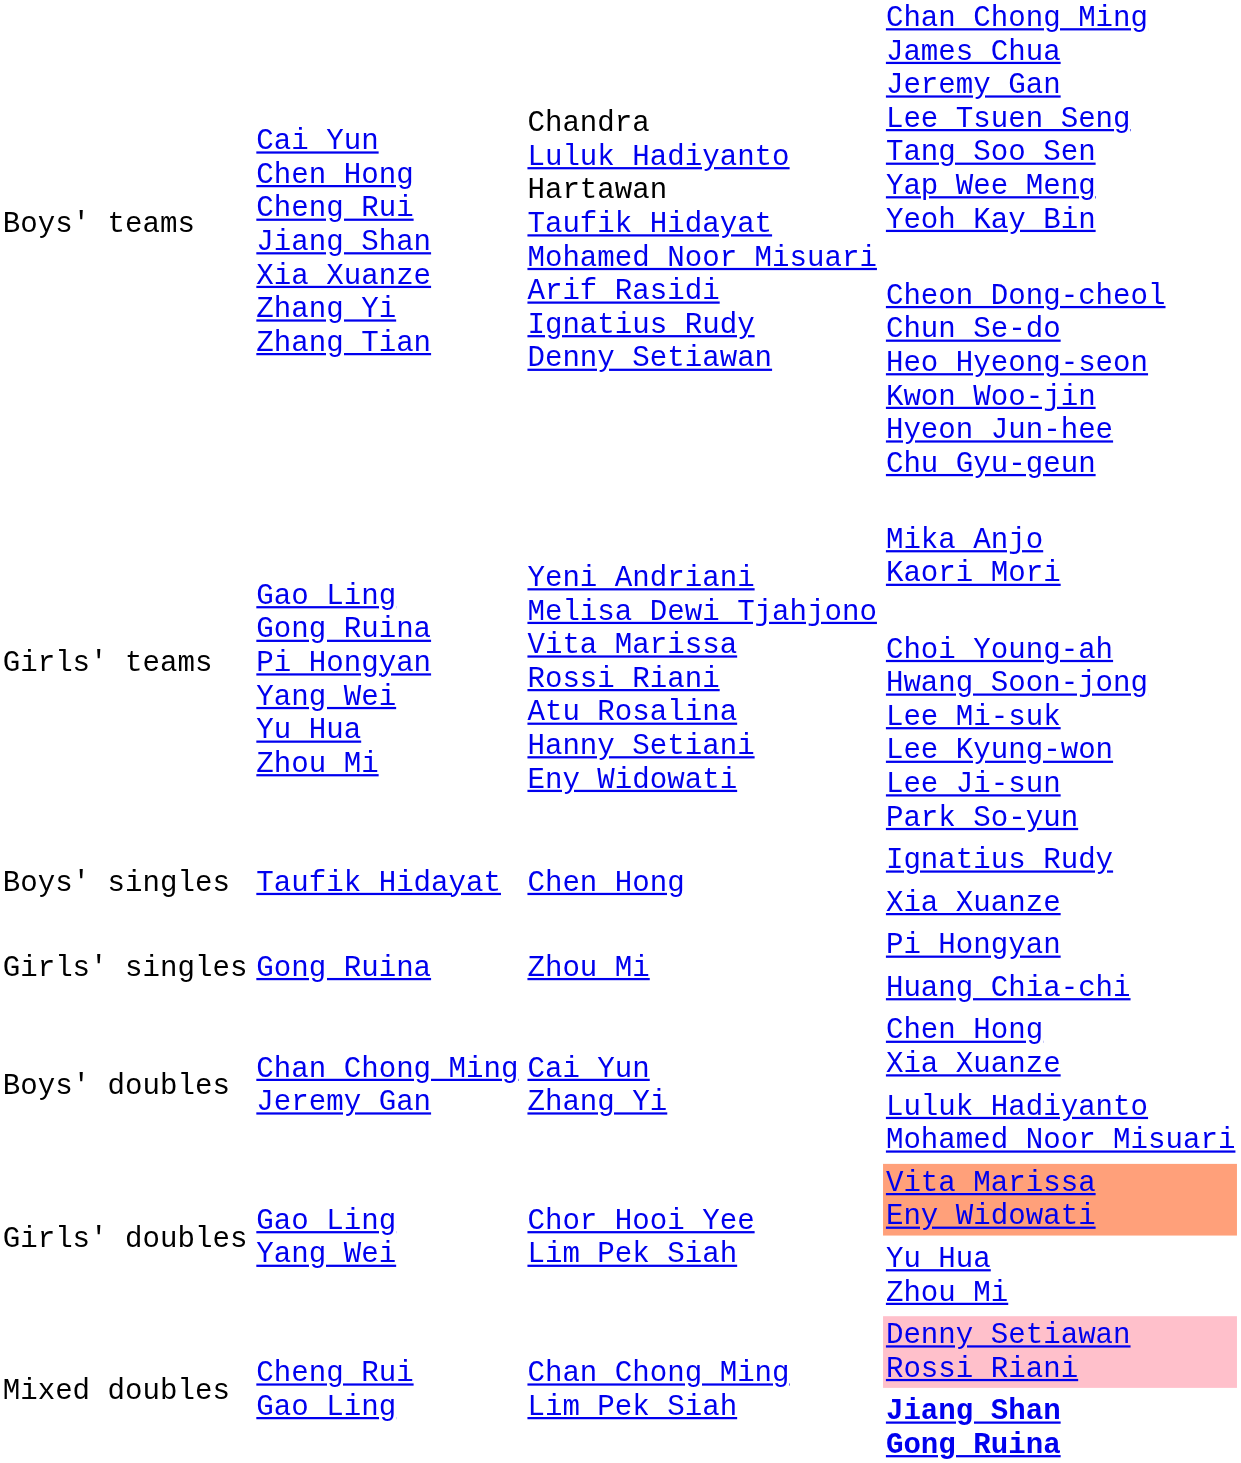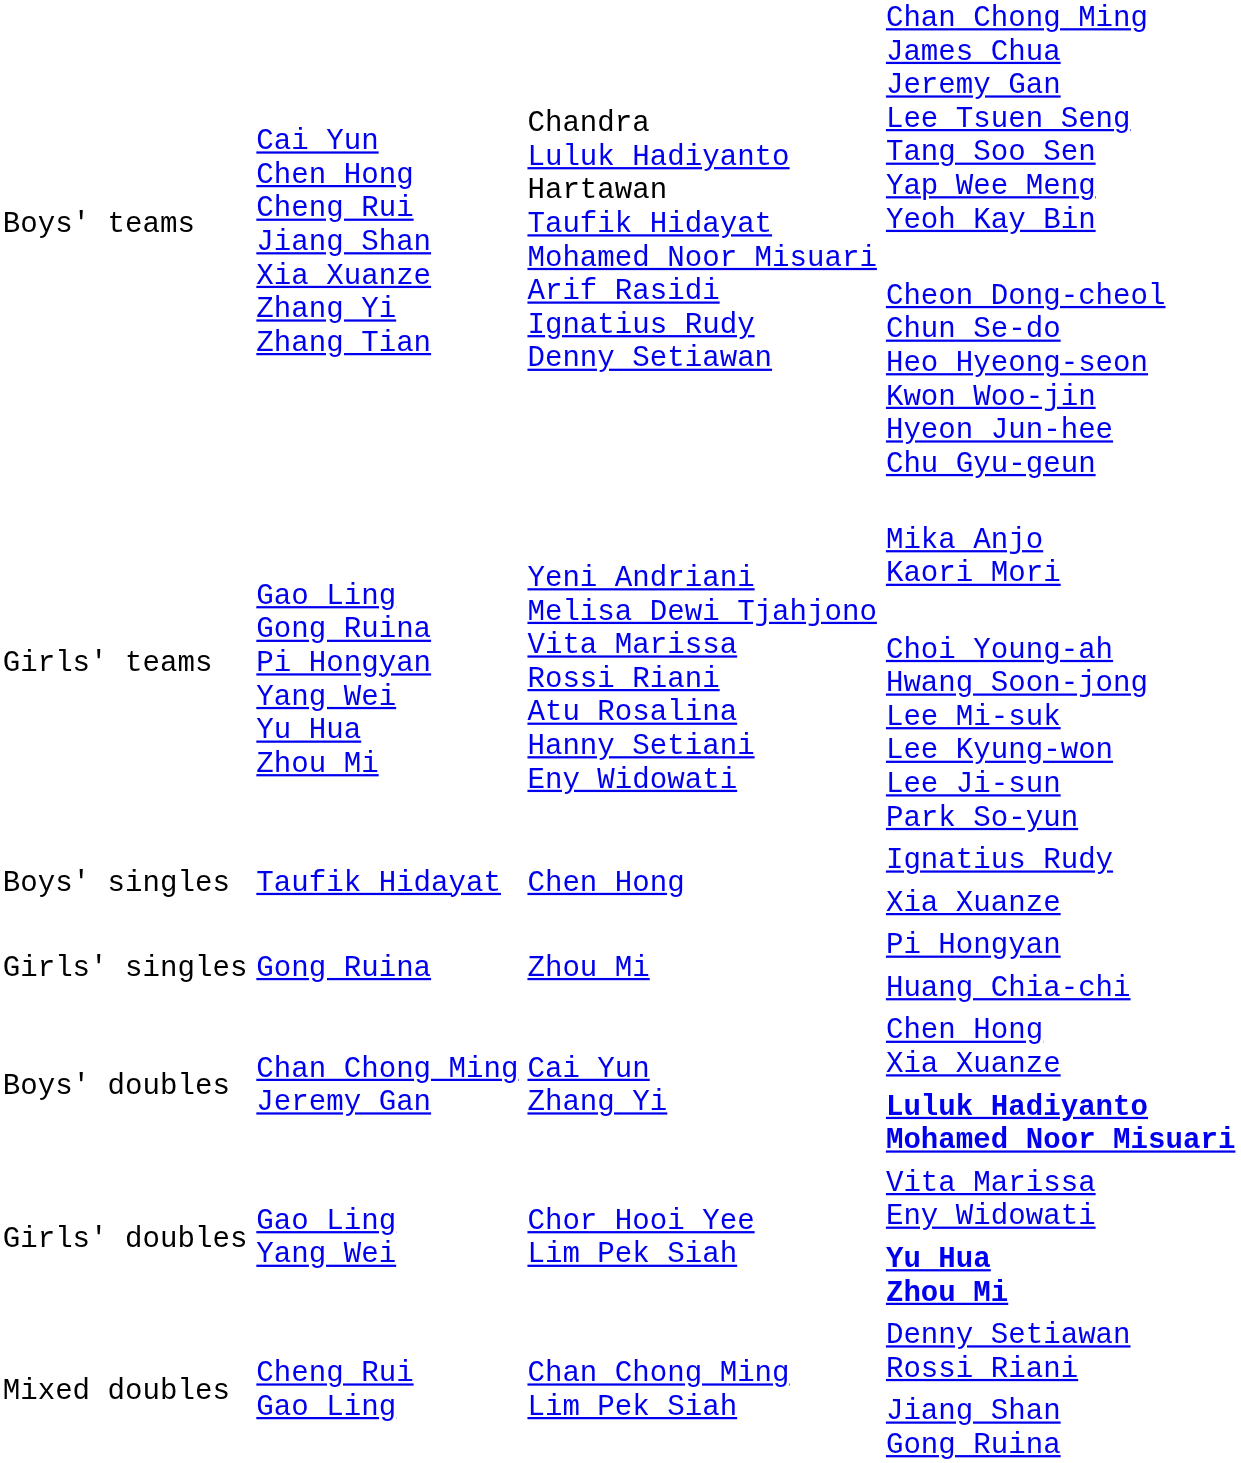Luluk Hadiyanto Mohamed Noor Misuari | column 4: normal -> bold
Vita Marissa Eny Widowati | column 4: lightsalmon background -> no background
Yu Hua Zhou Mi | column 4: normal -> bold
Denny Setiawan Rossi Riani | column 4: pink background -> no background
Jiang Shan Gong Ruina | column 4: bold -> normal
